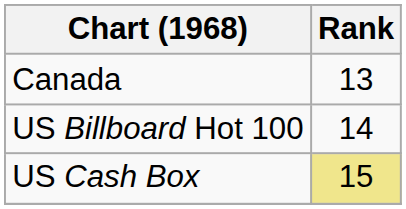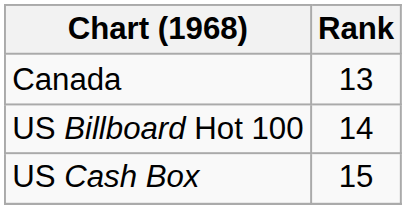US Cash Box | Rank: khaki background -> no background
